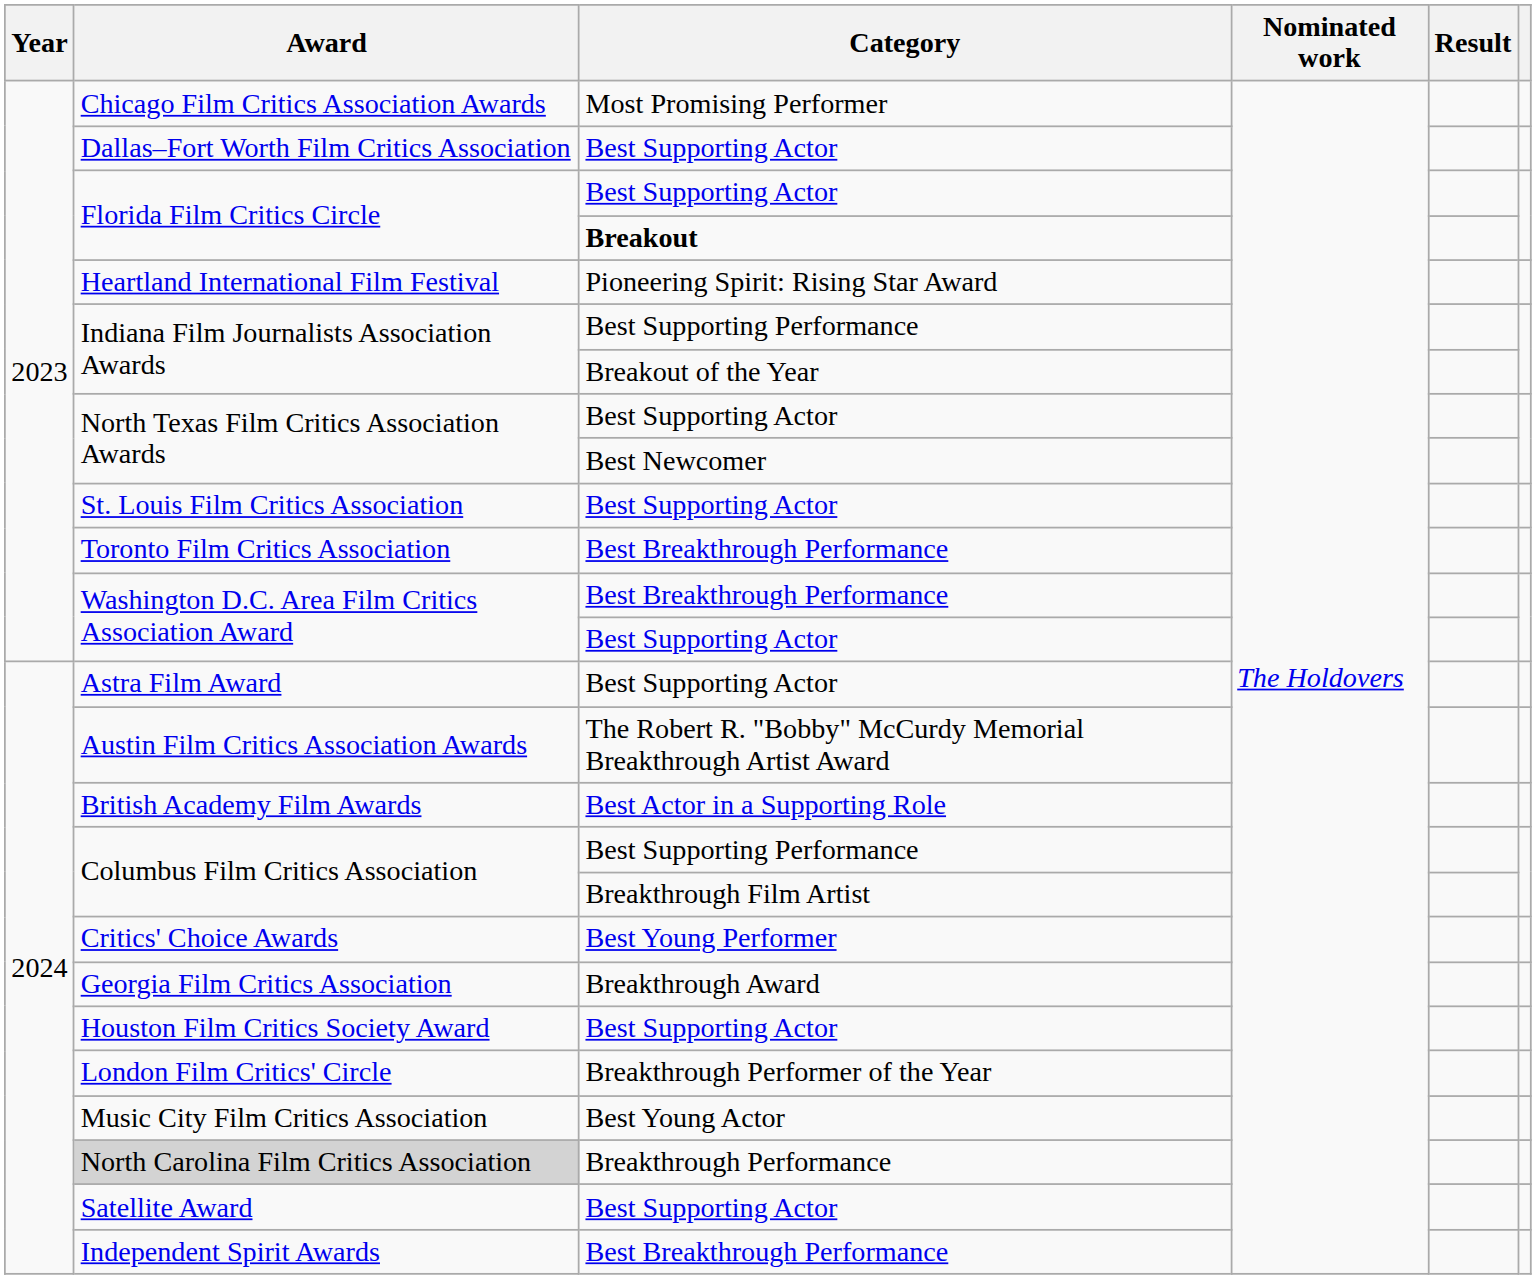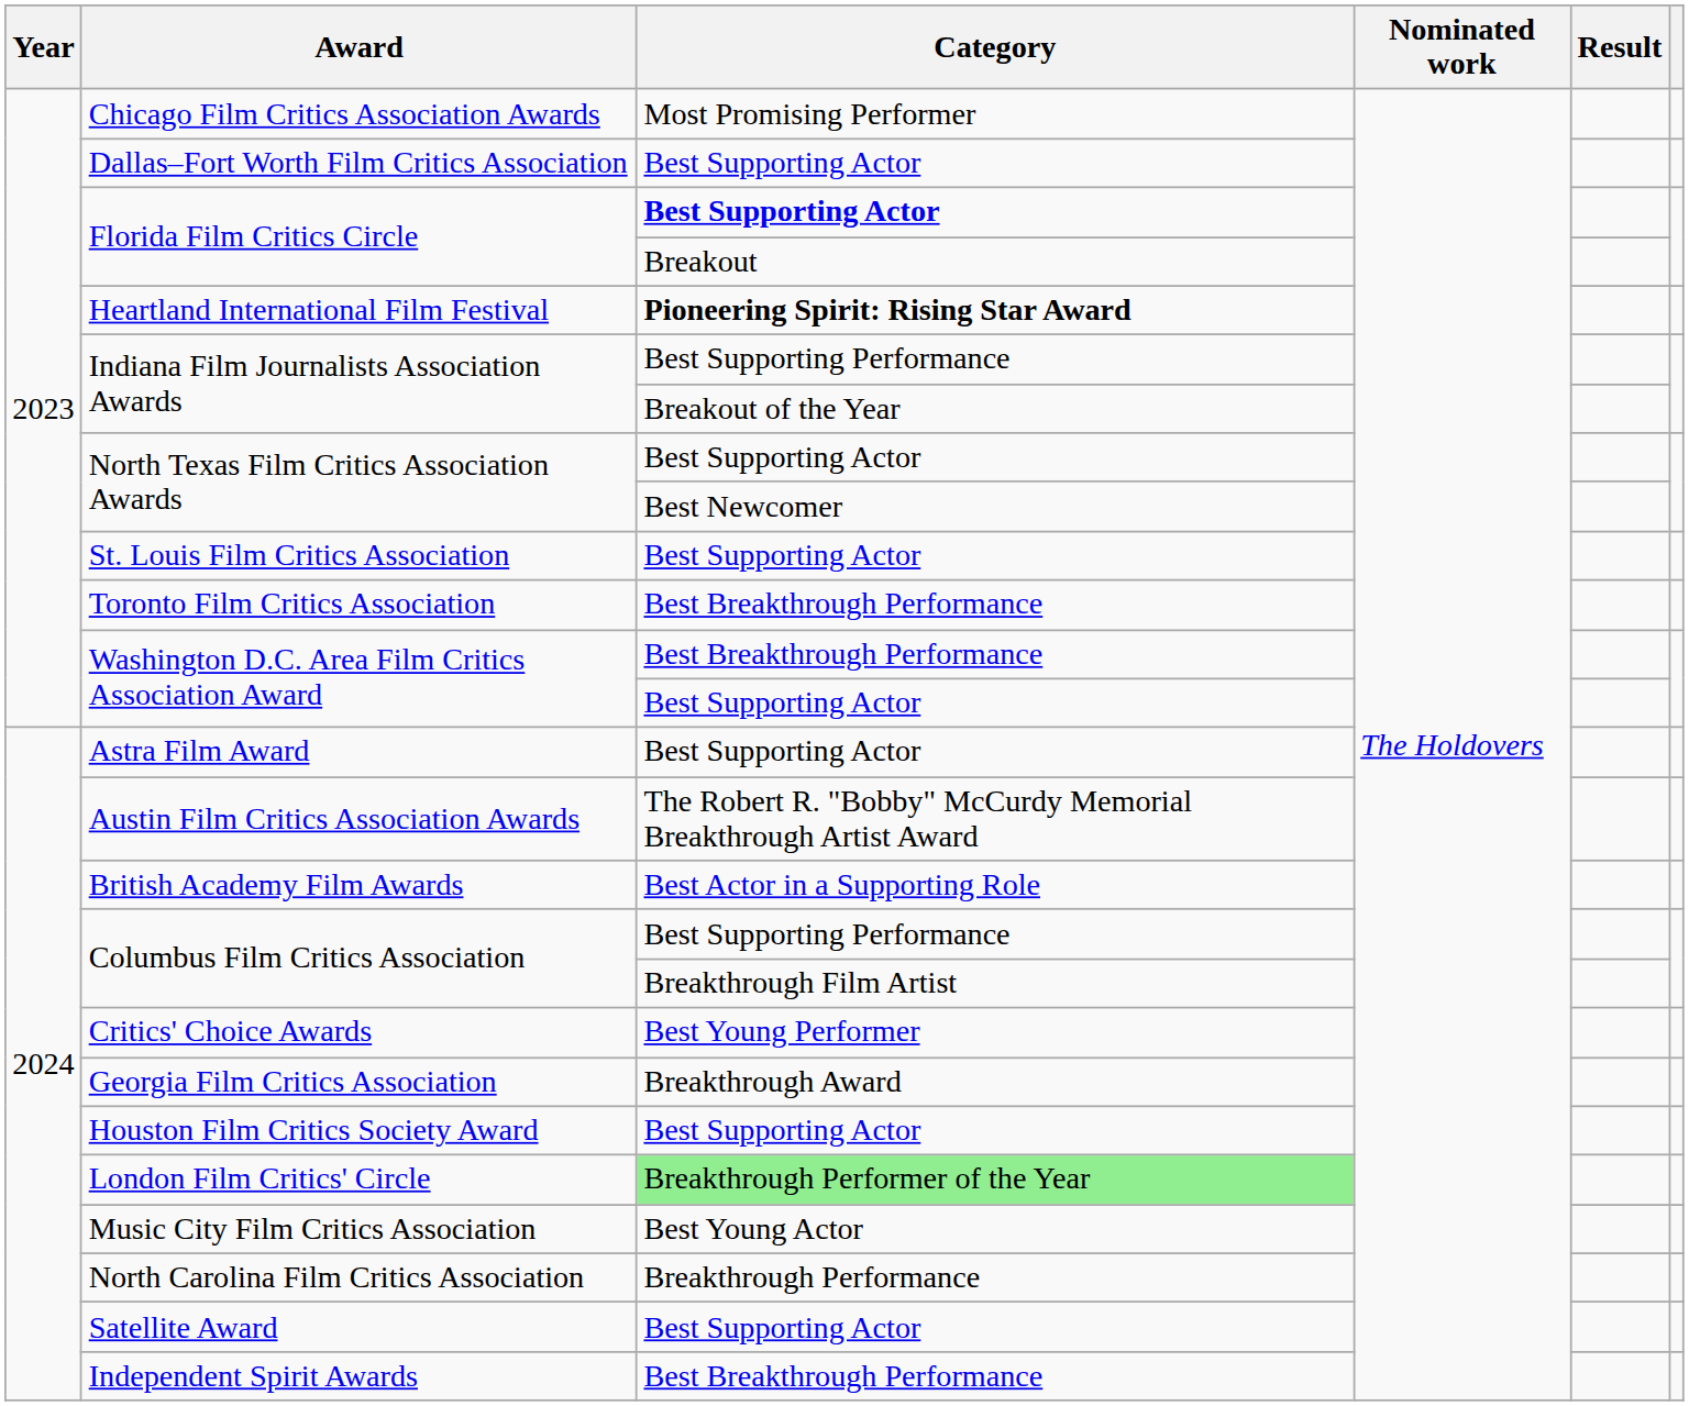Florida Film Critics Circle / Best Supporting Actor | Category: normal -> bold
Florida Film Critics Circle / Breakout | Category: bold -> normal
Heartland International Film Festival | Category: normal -> bold
London Film Critics' Circle | Category: no background -> lightgreen background
North Carolina Film Critics Association | Award: lightgrey background -> no background
